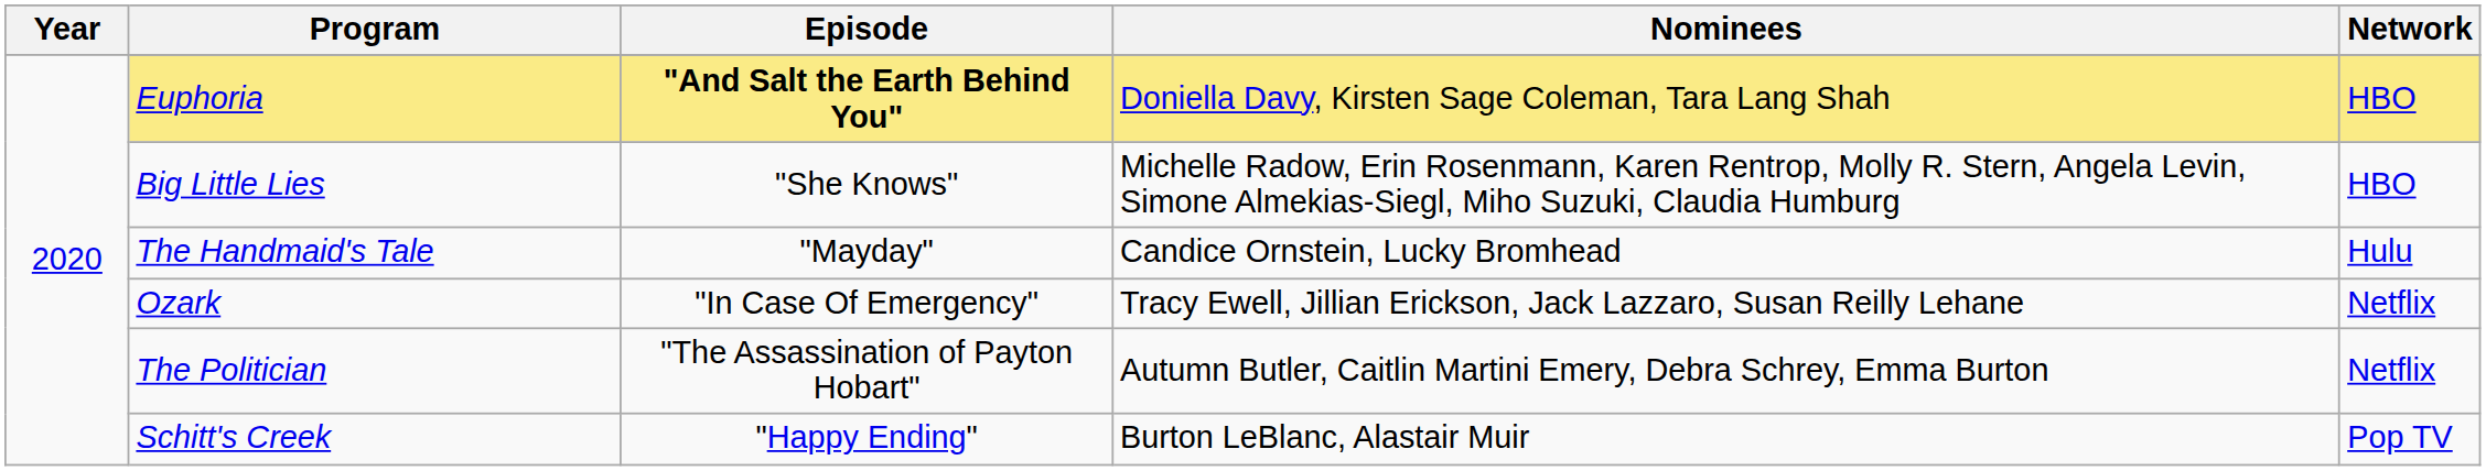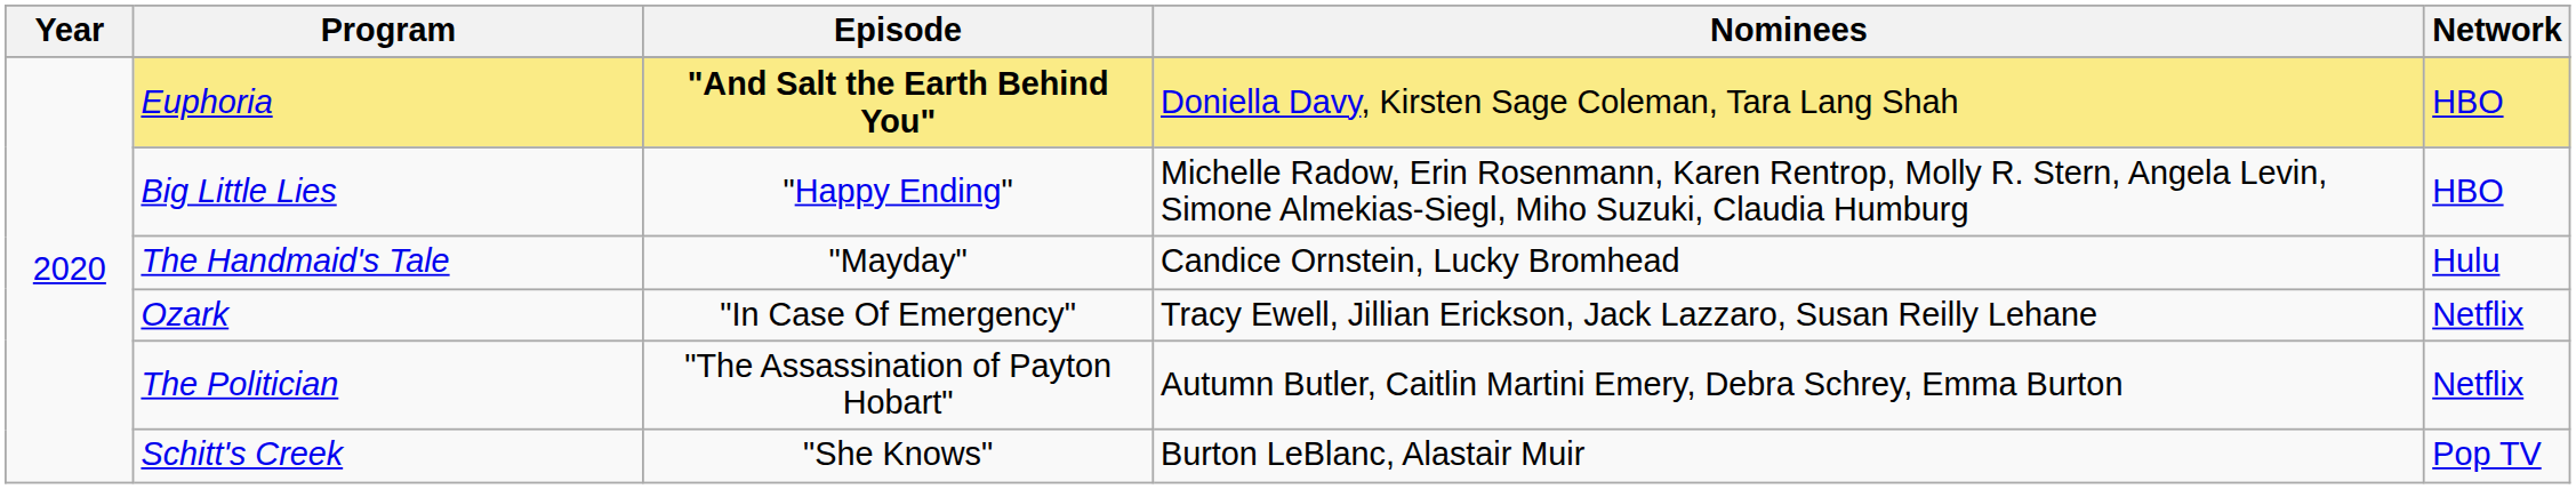Big Little Lies | Episode: "She Knows" -> "Happy Ending"
Schitt's Creek | Episode: "Happy Ending" -> "She Knows"
